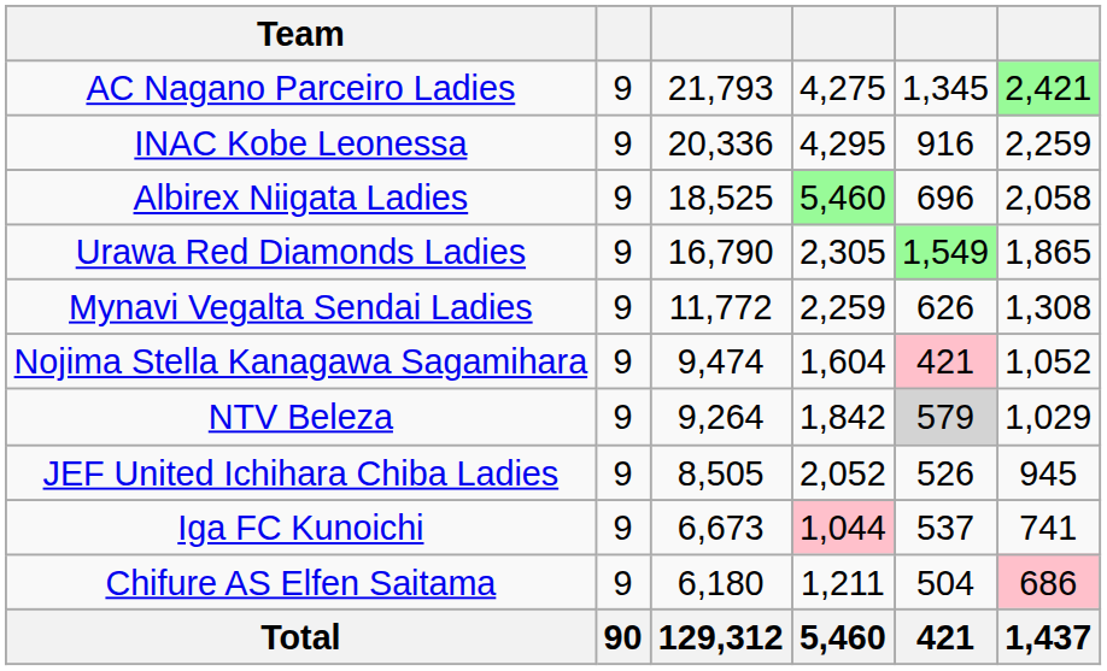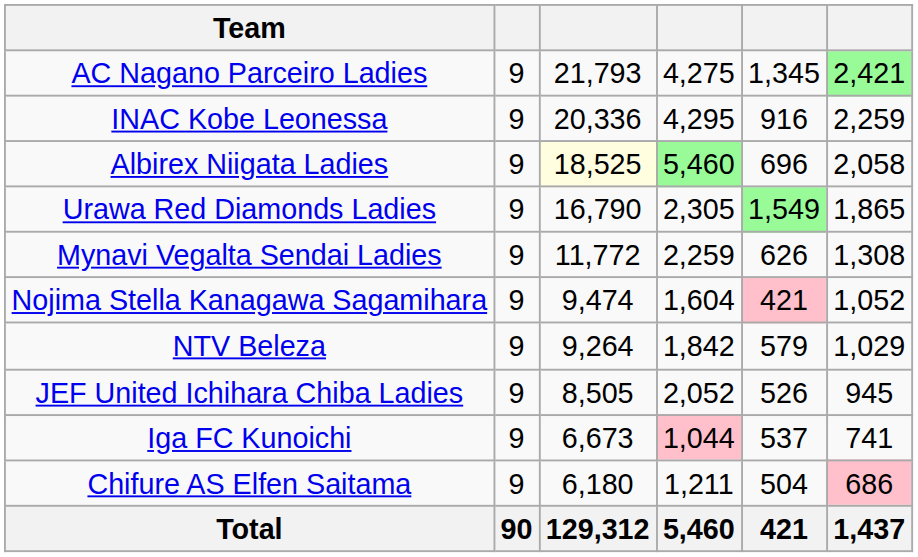Albirex Niigata Ladies | column 3: no background -> lightyellow background
NTV Beleza | column 5: lightgrey background -> no background
